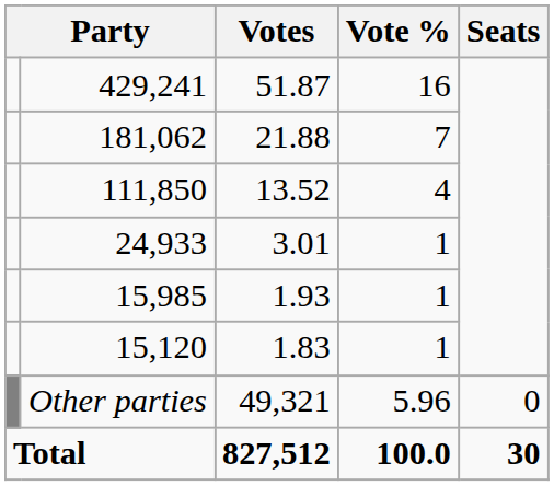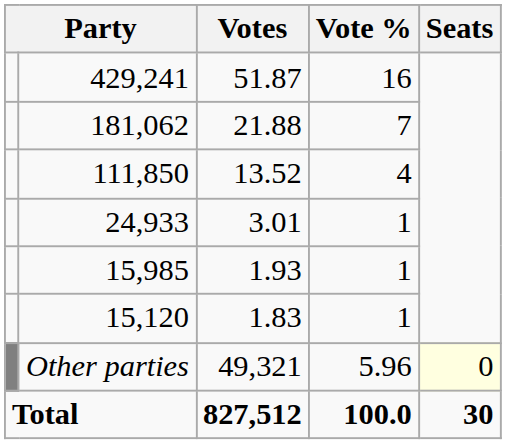Other parties | Seats: no background -> lightyellow background
